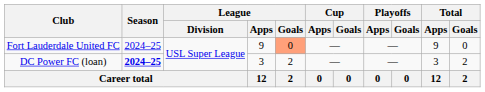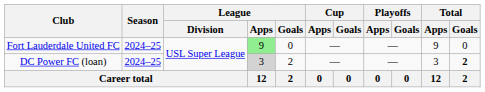Fort Lauderdale United FC | League / Apps: no background -> lightgreen background
Fort Lauderdale United FC | League / Goals: lightsalmon background -> no background
DC Power FC (loan) | Season: bold -> normal
DC Power FC (loan) | League / Apps: no background -> lightgrey background
DC Power FC (loan) | Total / Goals: normal -> bold
